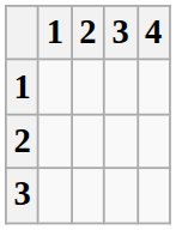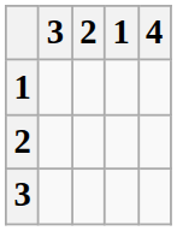columns swapped: 1 <-> 3
